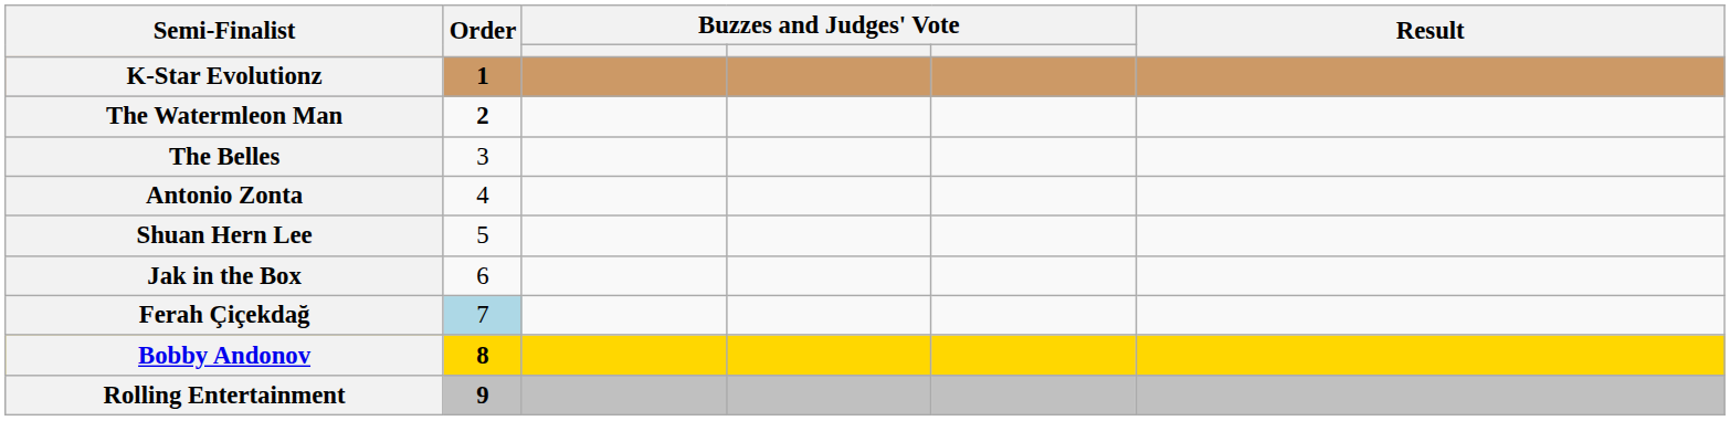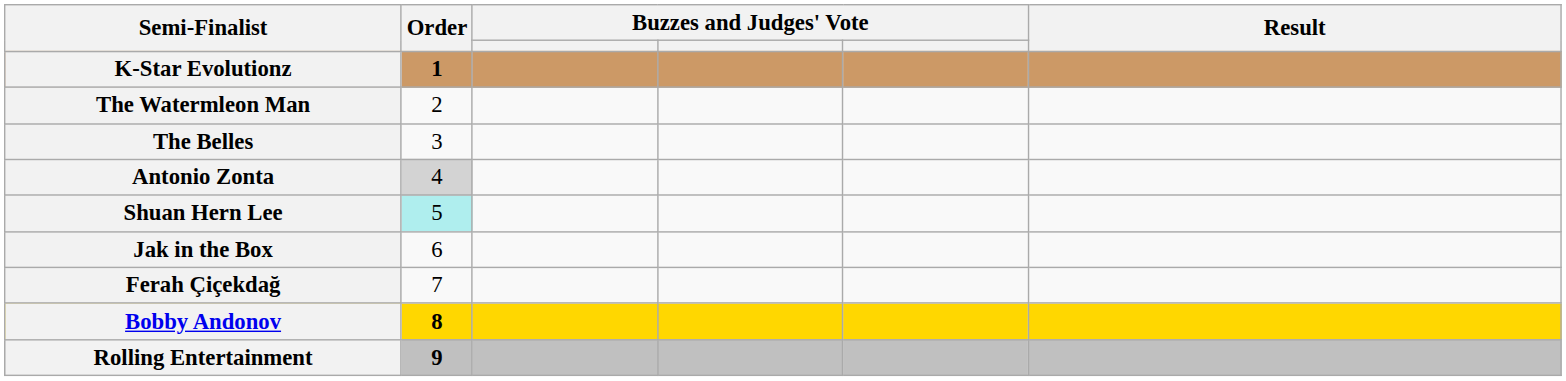The Watermleon Man | Order: bold -> normal
Antonio Zonta | Order: no background -> lightgrey background
Shuan Hern Lee | Order: no background -> paleturquoise background
Ferah Çiçekdağ | Order: lightblue background -> no background
